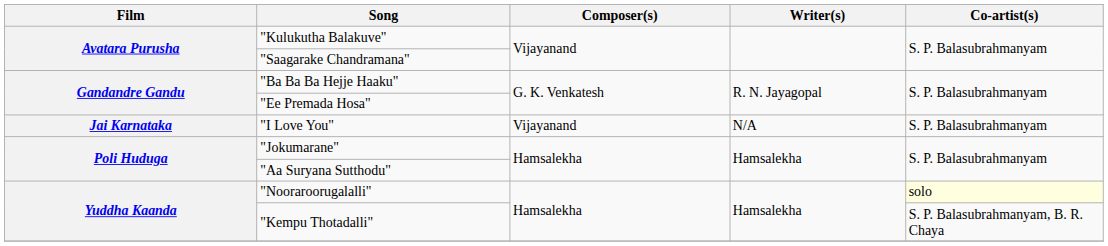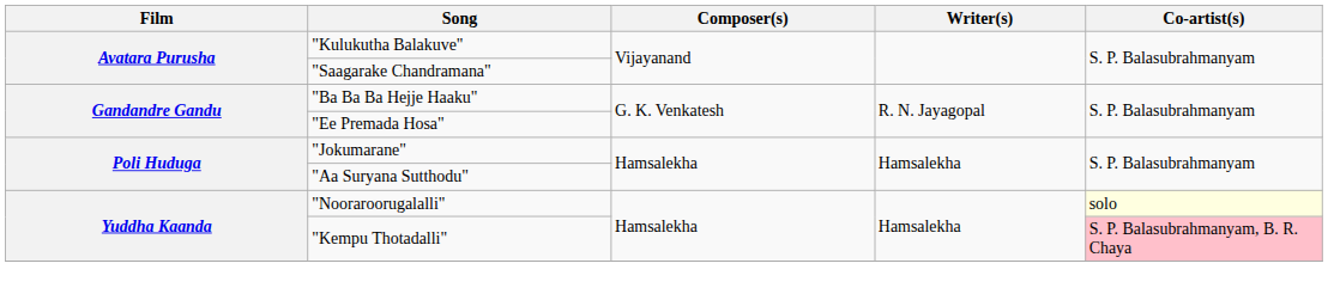- row: Jai Karnataka | "I Love You" | Vijayanand | N/A | S. P. Balasubrahmanyam
"Kempu Thotadalli" | Co-artist(s): no background -> pink background
